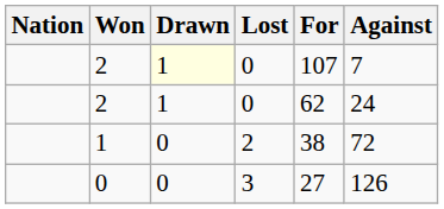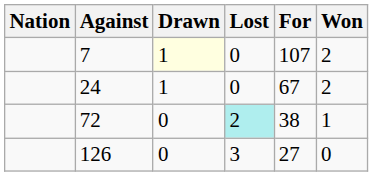columns swapped: Won <-> Against
row 3 | For: 62 -> 67
row 4 | Lost: no background -> paleturquoise background
